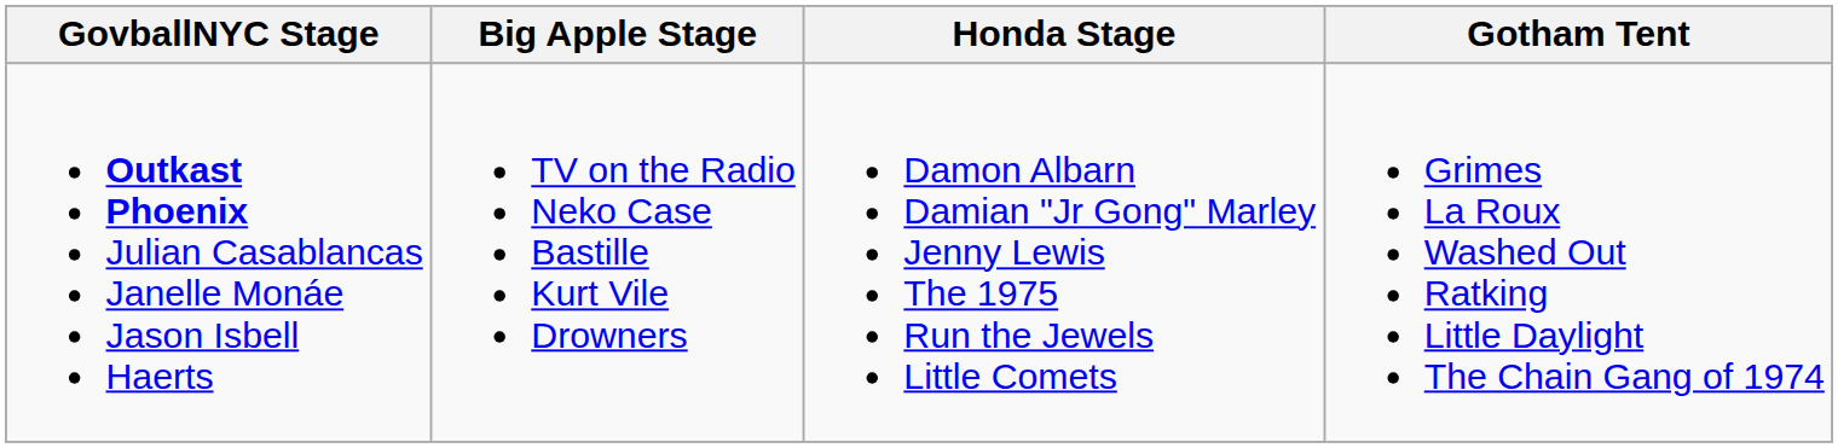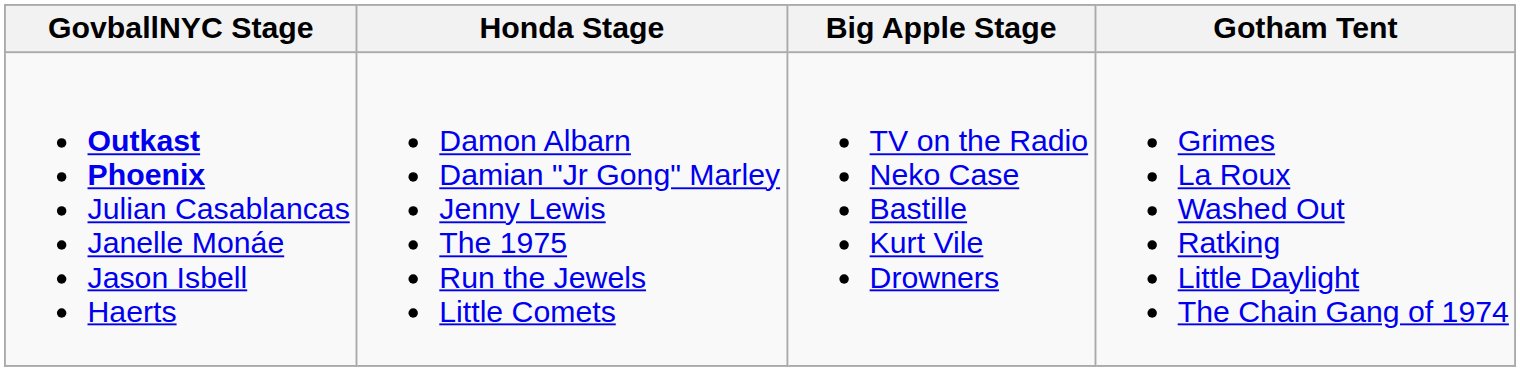columns swapped: Big Apple Stage <-> Honda Stage
